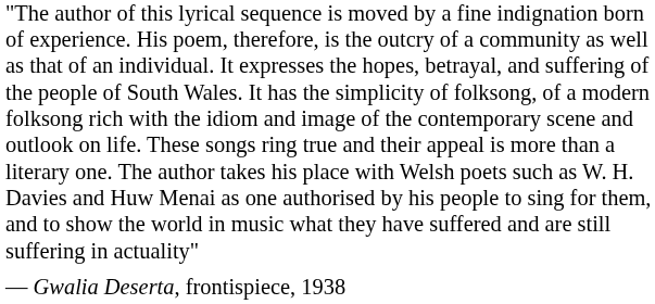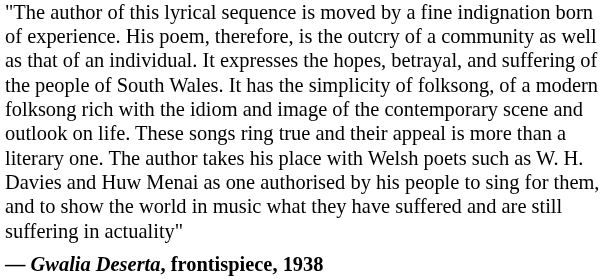row 2 | column 1: normal -> bold
